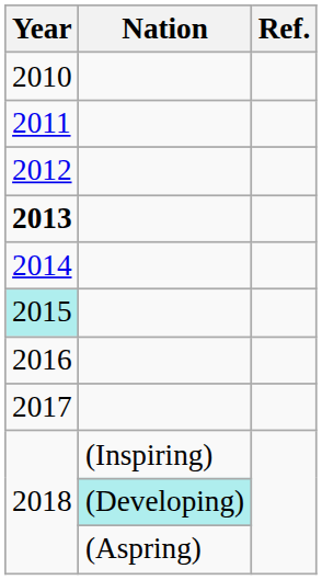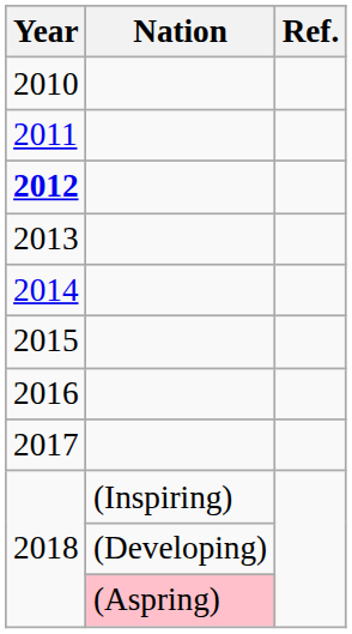2012 | Year: normal -> bold
2013 | Year: bold -> normal
2015 | Year: paleturquoise background -> no background
2018 / (Developing) | Nation: paleturquoise background -> no background
2018 / (Aspring) | Nation: no background -> pink background
